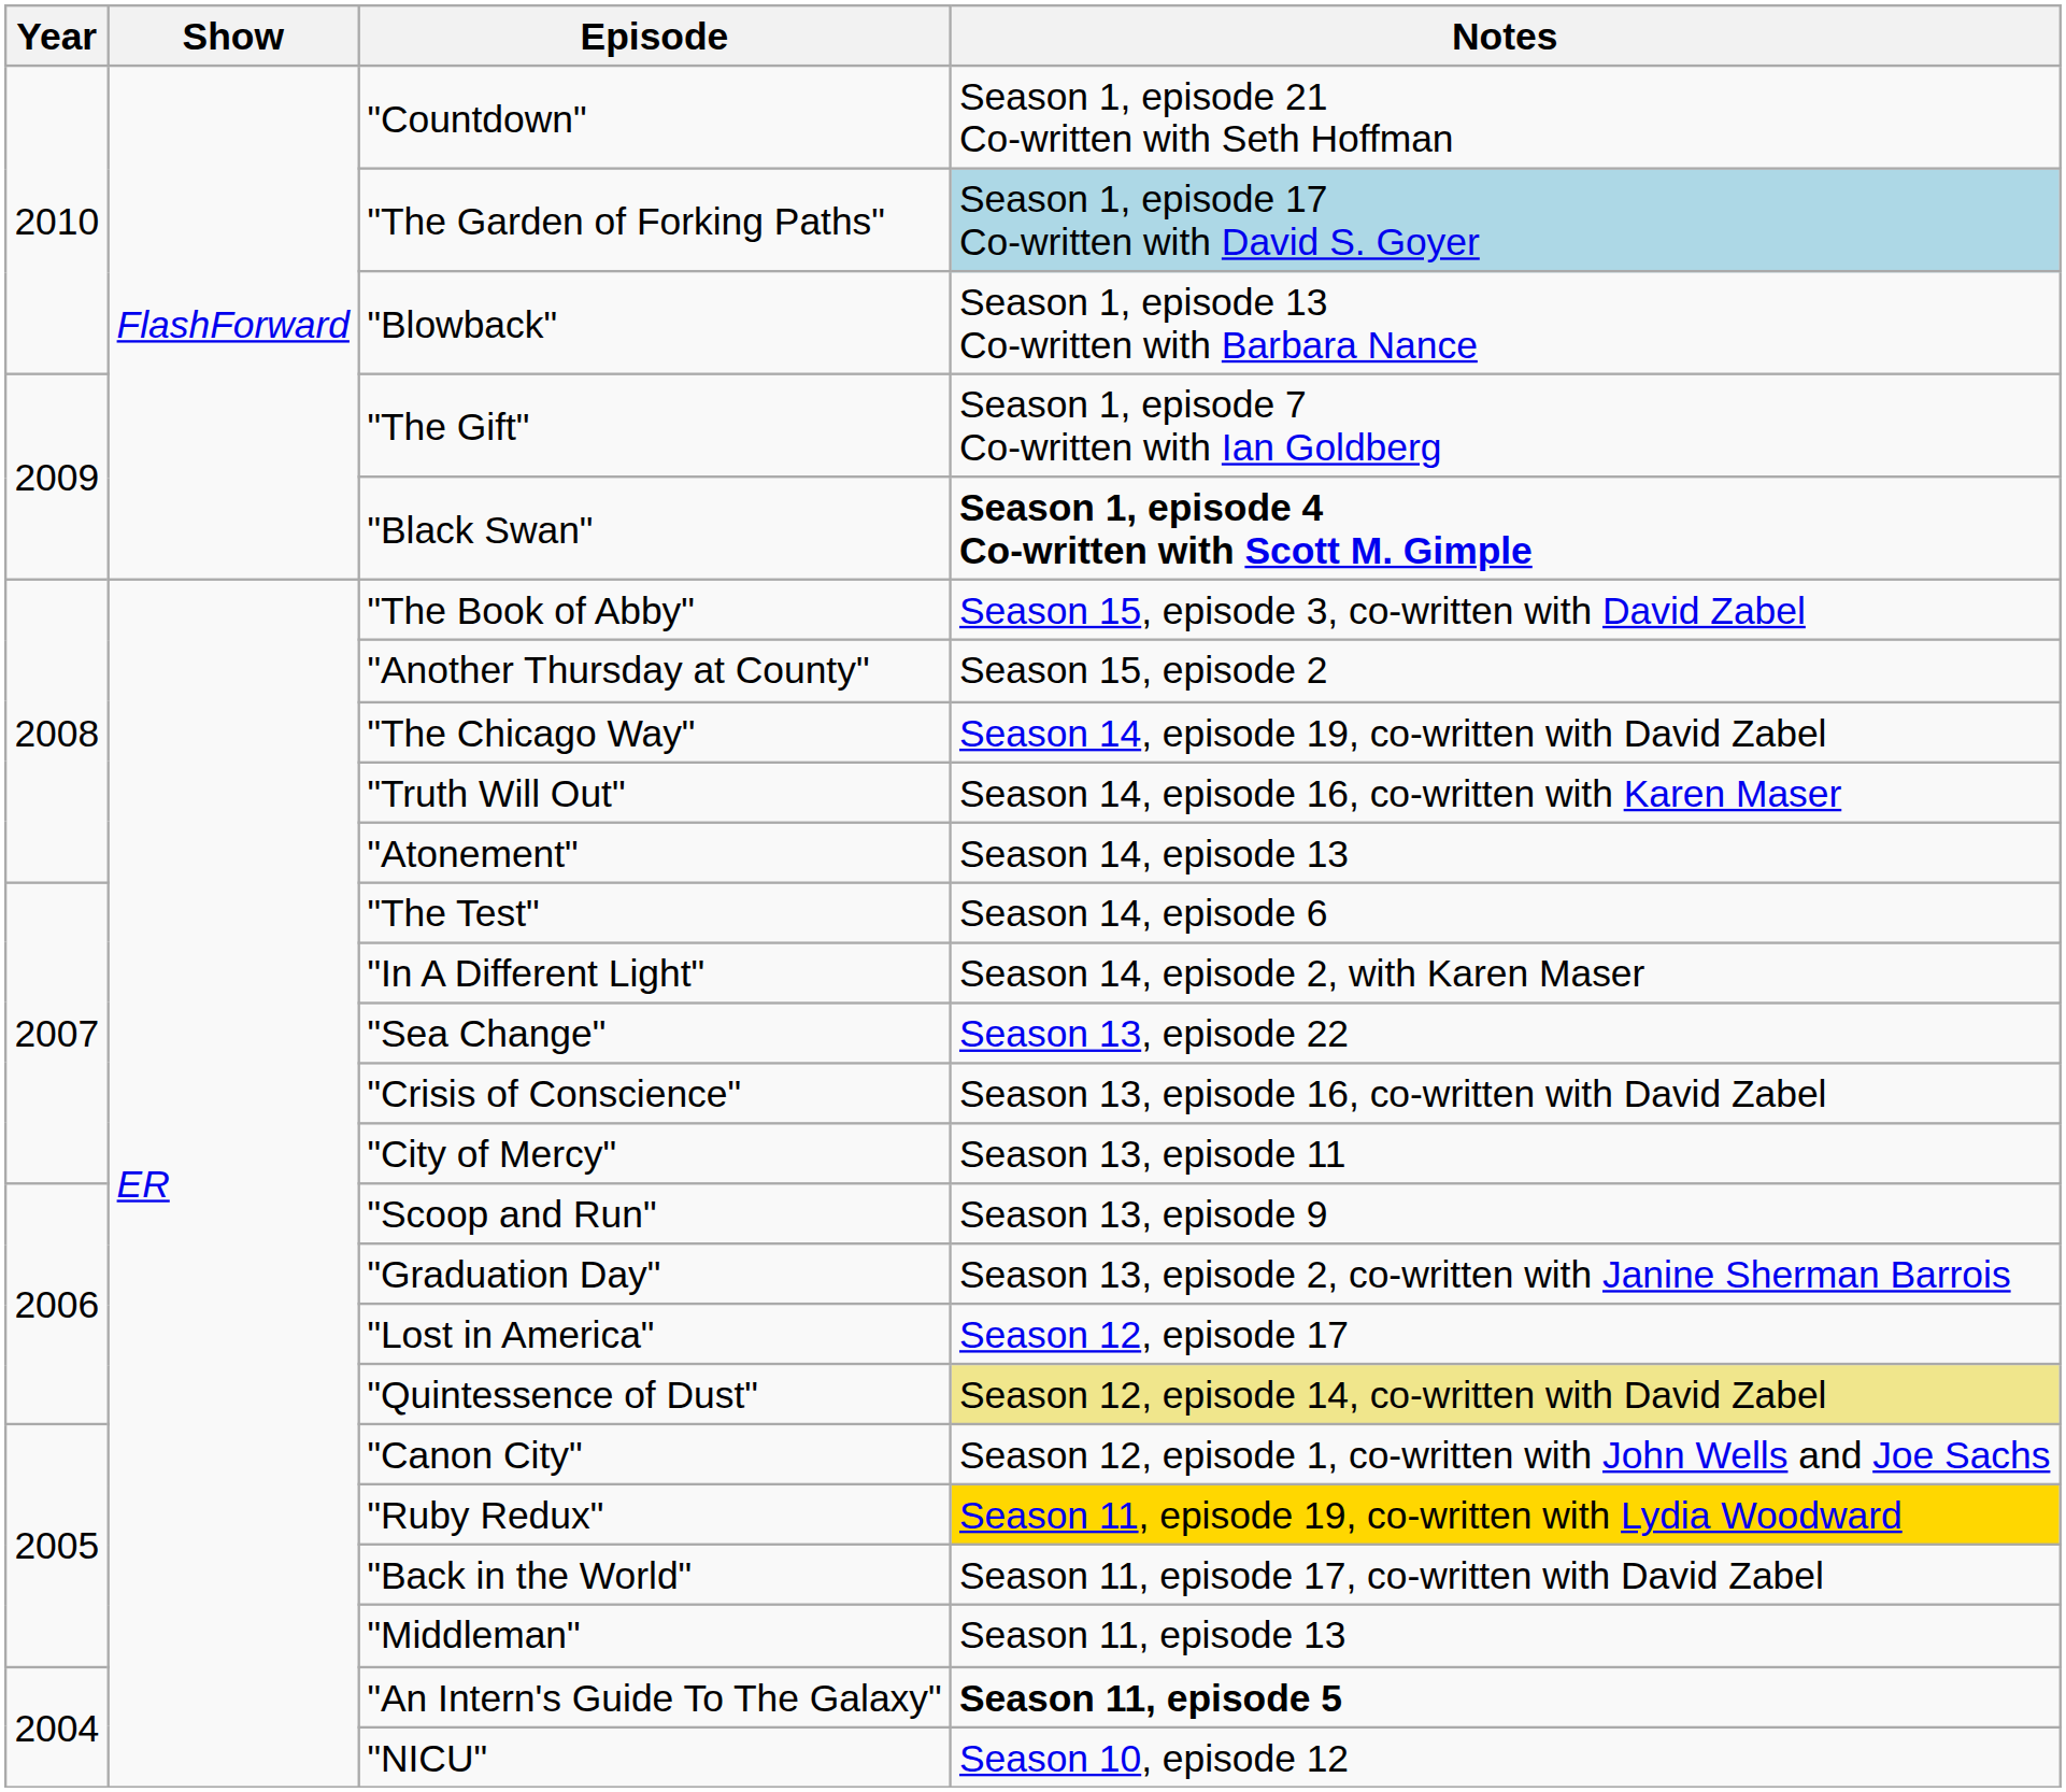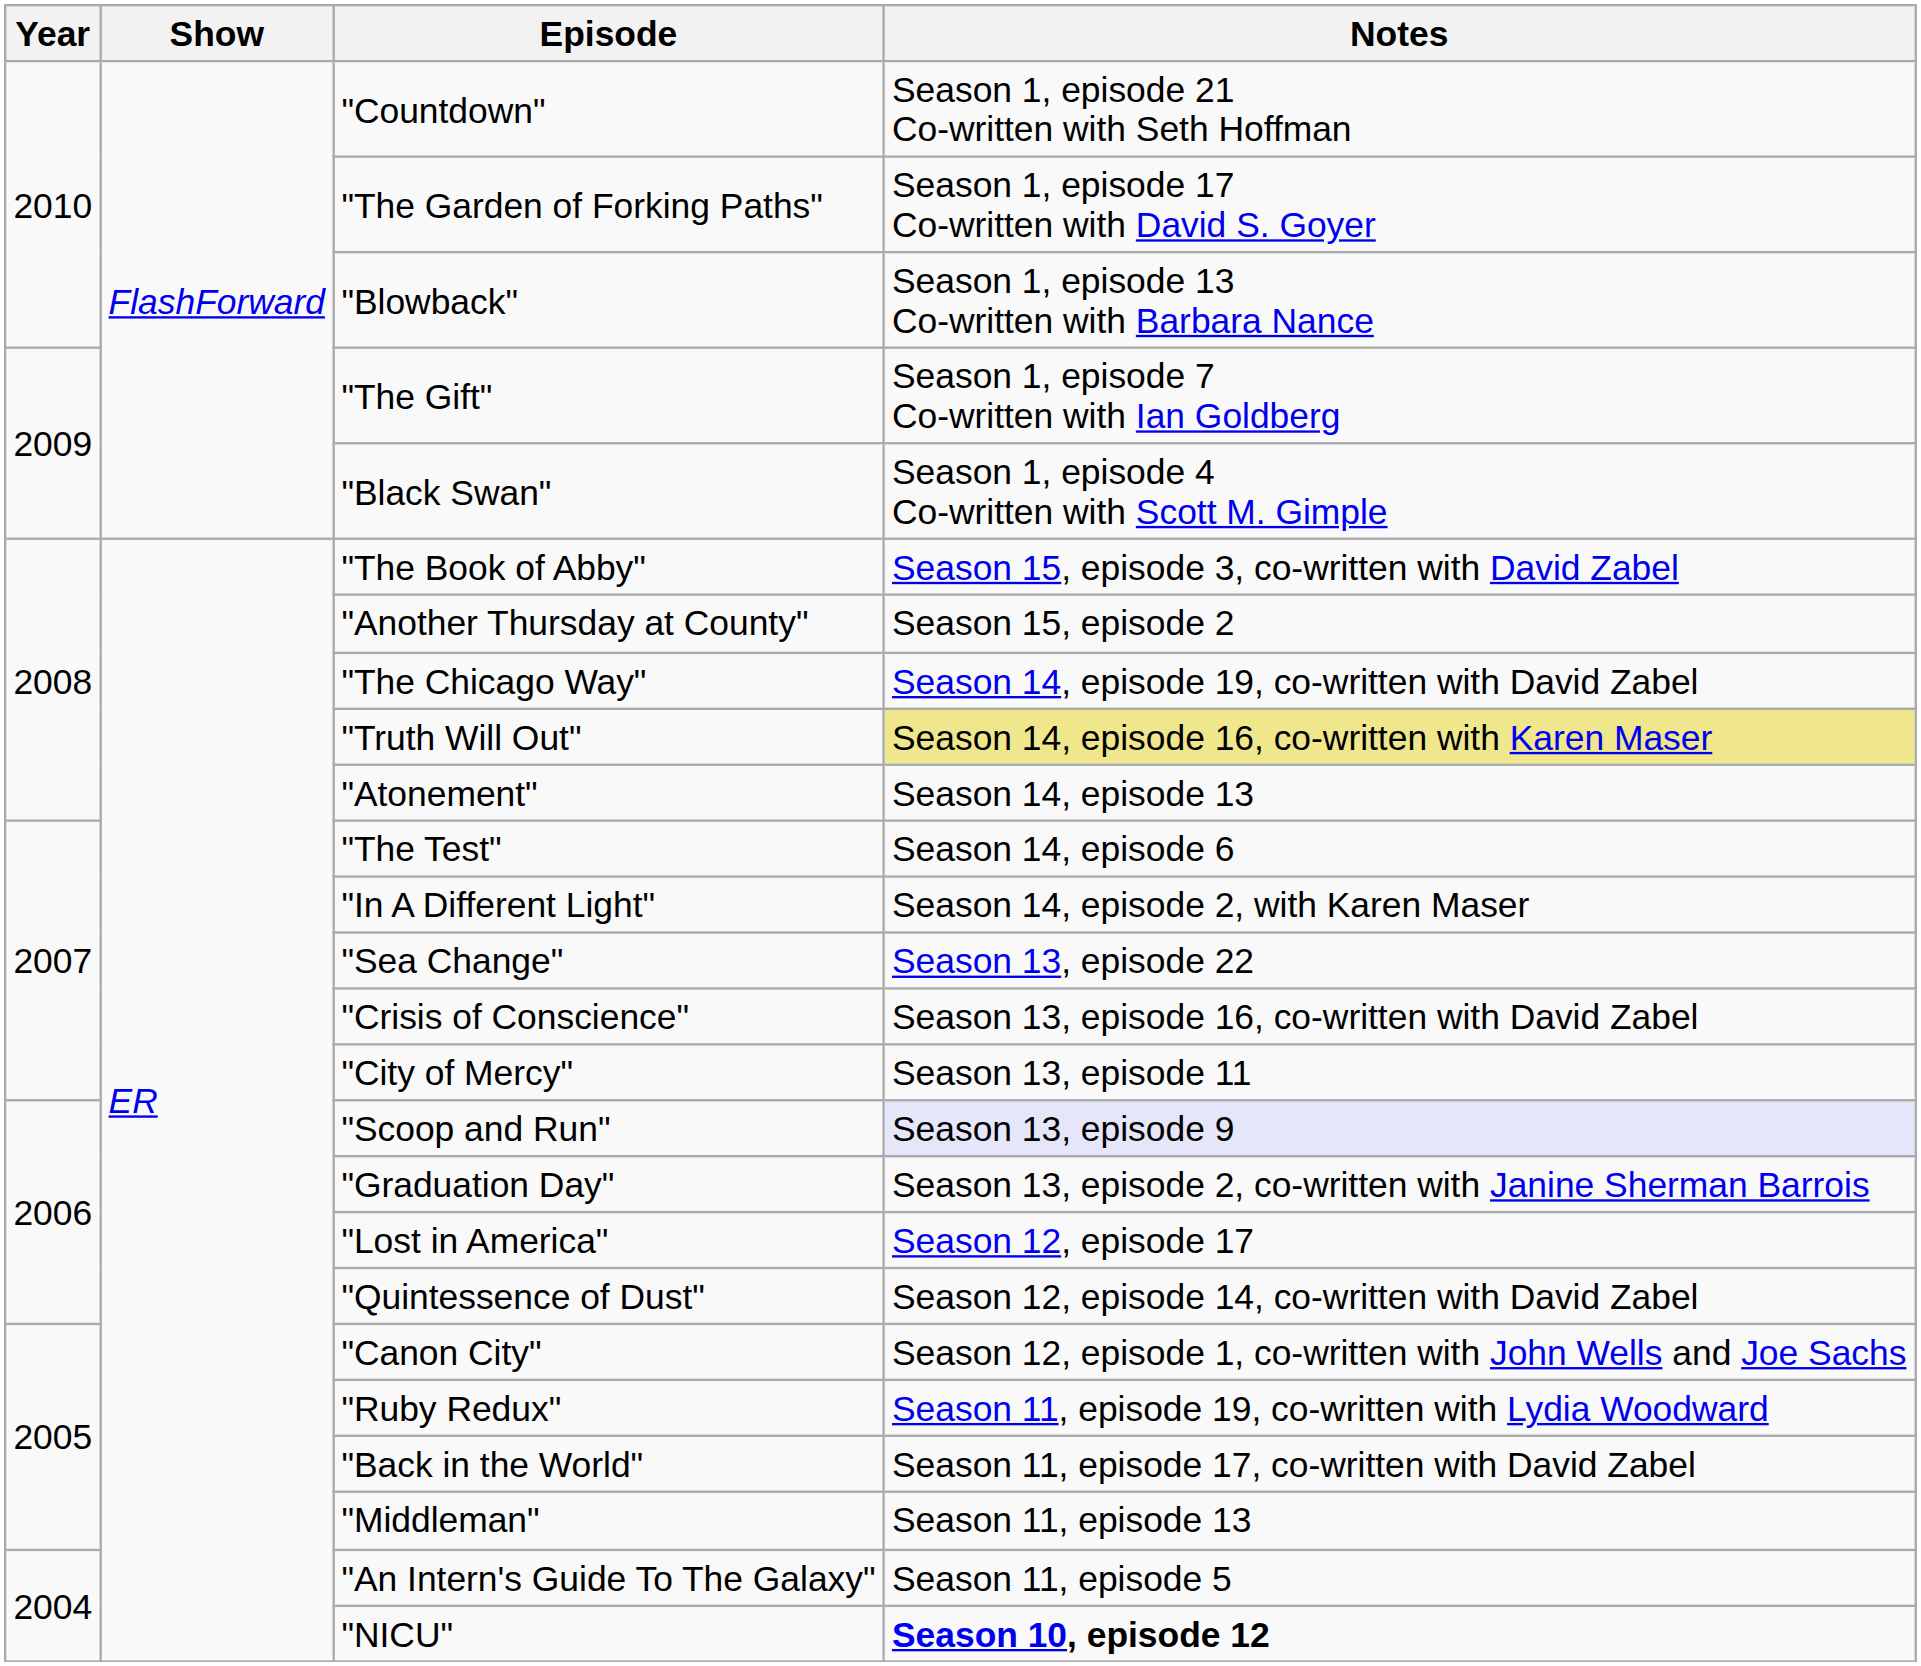"The Garden of Forking Paths" | Notes: lightblue background -> no background
"Black Swan" | Notes: bold -> normal
"Truth Will Out" | Notes: no background -> khaki background
"Scoop and Run" | Notes: no background -> lavender background
"Quintessence of Dust" | Notes: khaki background -> no background
"Ruby Redux" | Notes: gold background -> no background
"An Intern's Guide To The Galaxy" | Notes: bold -> normal
"NICU" | Notes: normal -> bold
